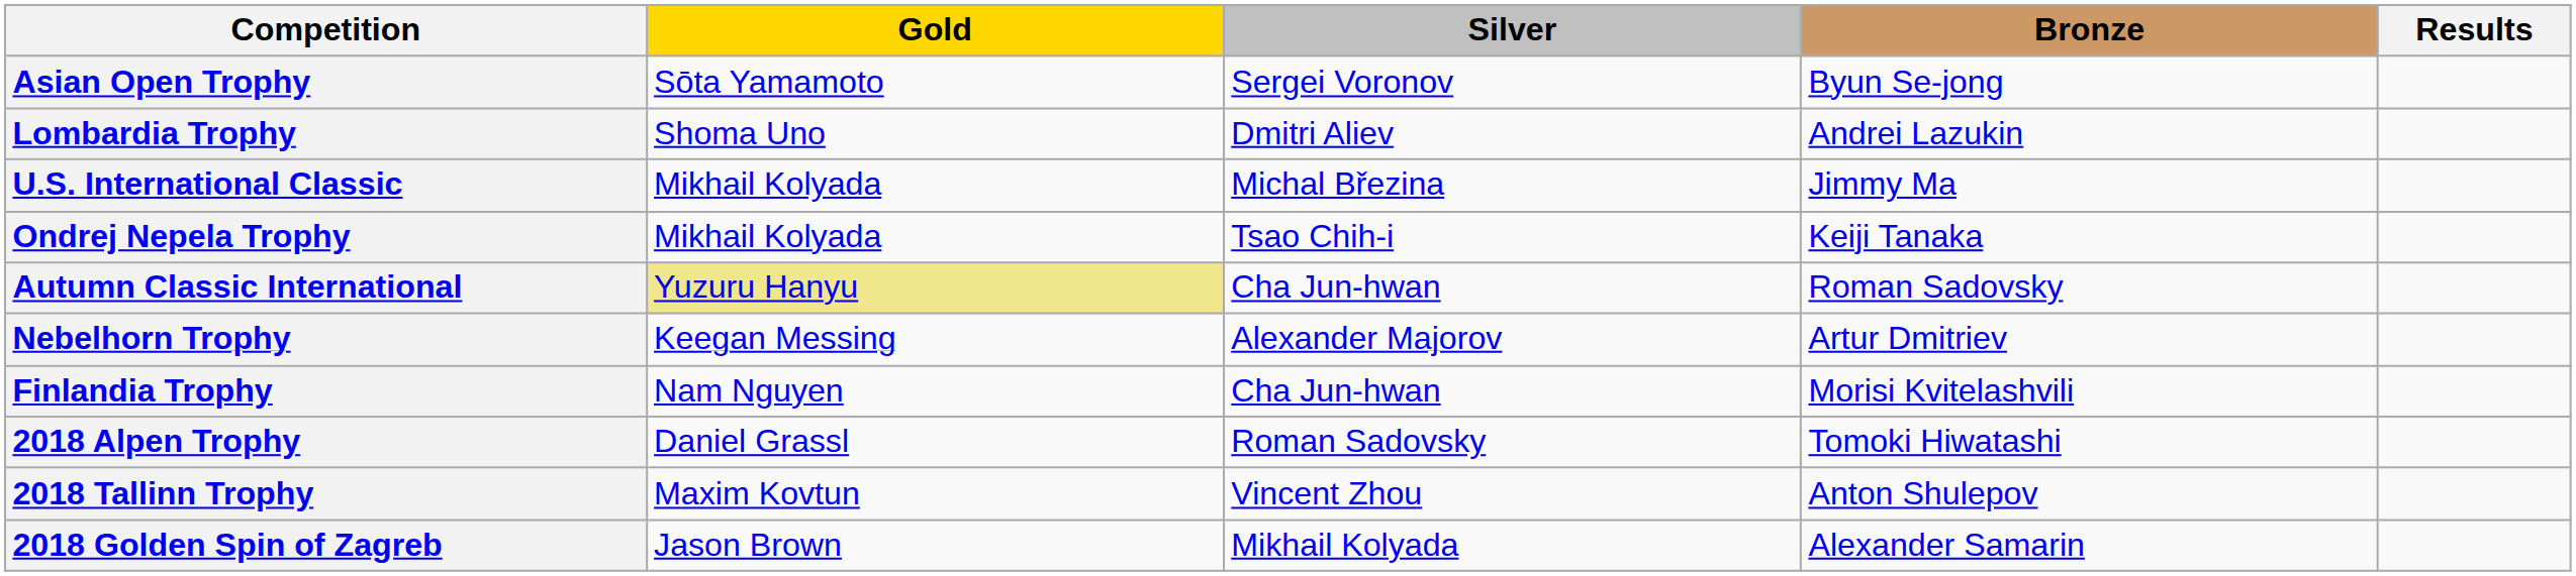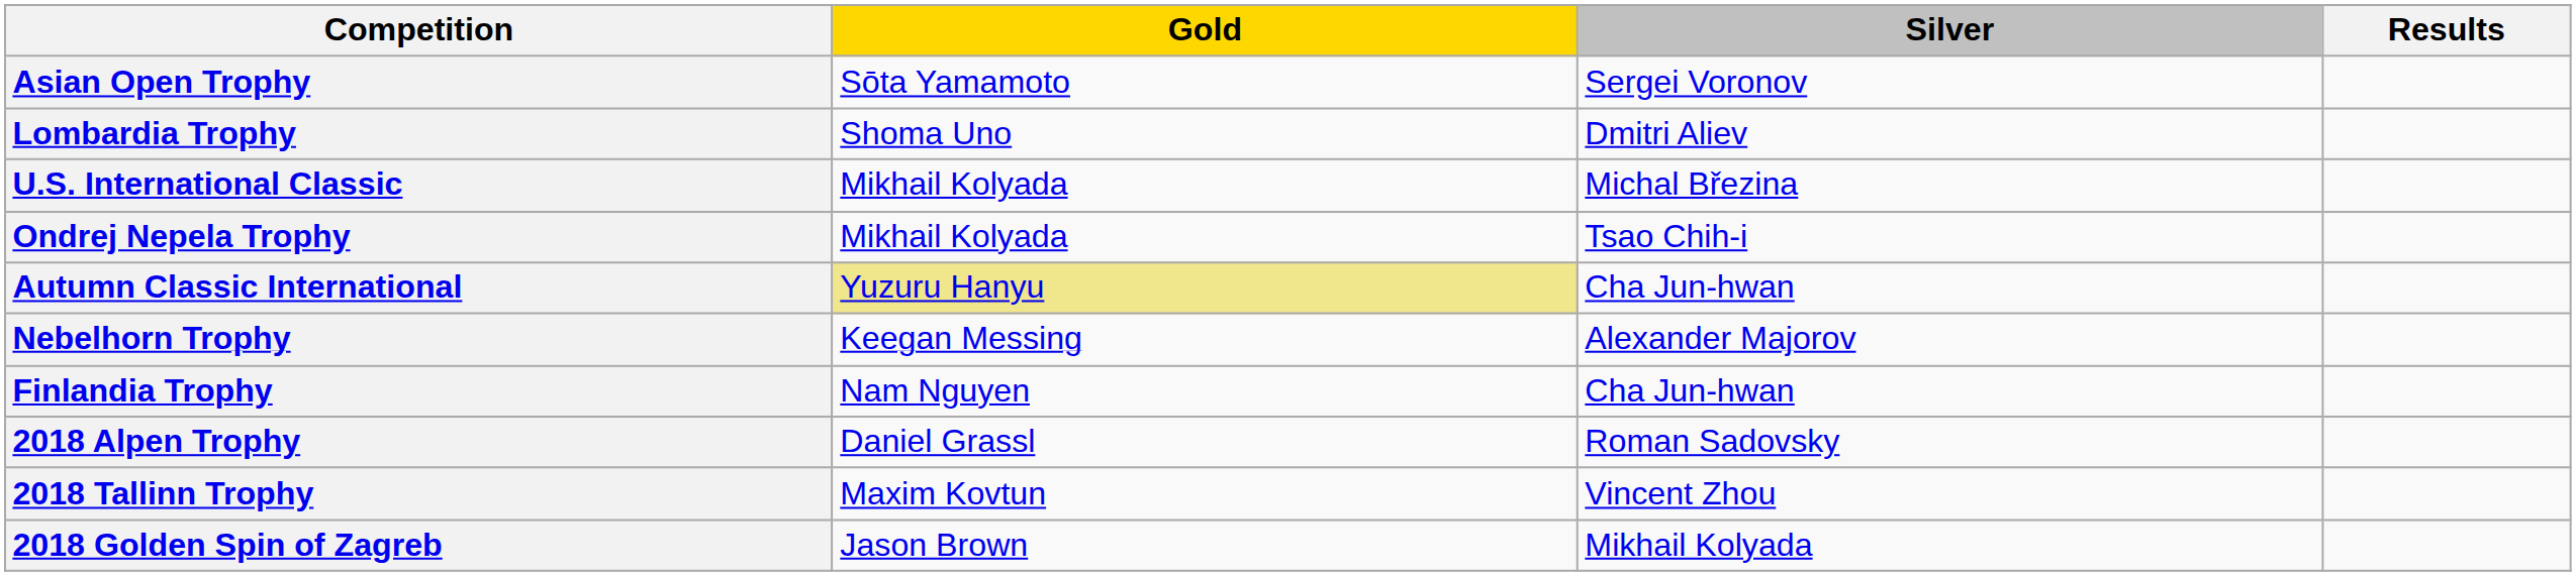- column: Bronze | Byun Se-jong | Andrei Lazukin | Jimmy Ma | Keiji Tanaka | Roman Sadovsky | Artur Dmitriev | Morisi Kvitelashvili | Tomoki Hiwatashi | Anton Shulepov | Alexander Samarin
